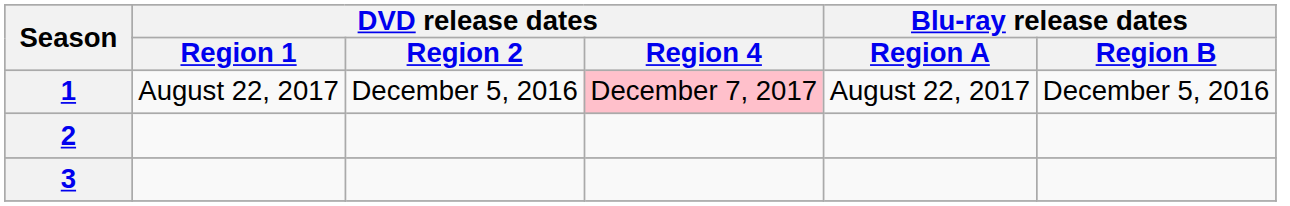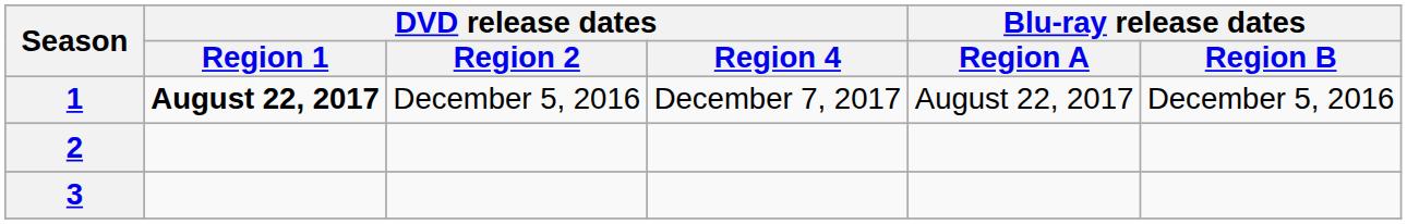1 | DVD release dates / Region 1: normal -> bold
1 | DVD release dates / Region 4: pink background -> no background
